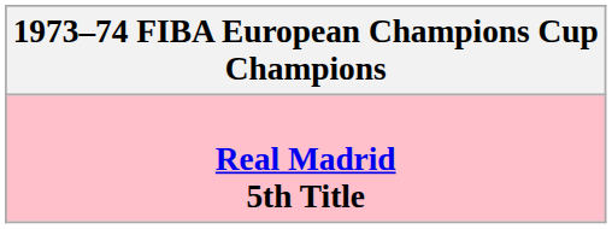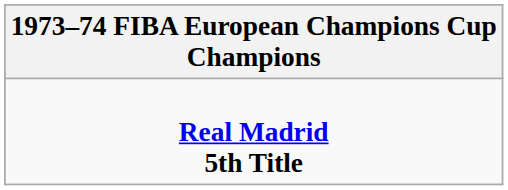row 2 | column 1: pink background -> no background
